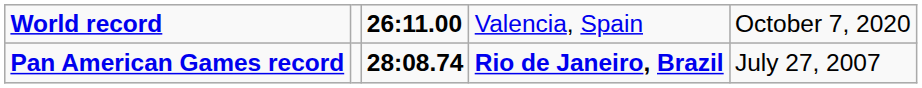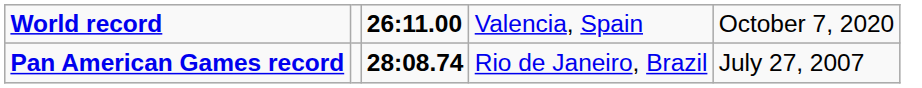Pan American Games record | column 4: bold -> normal
